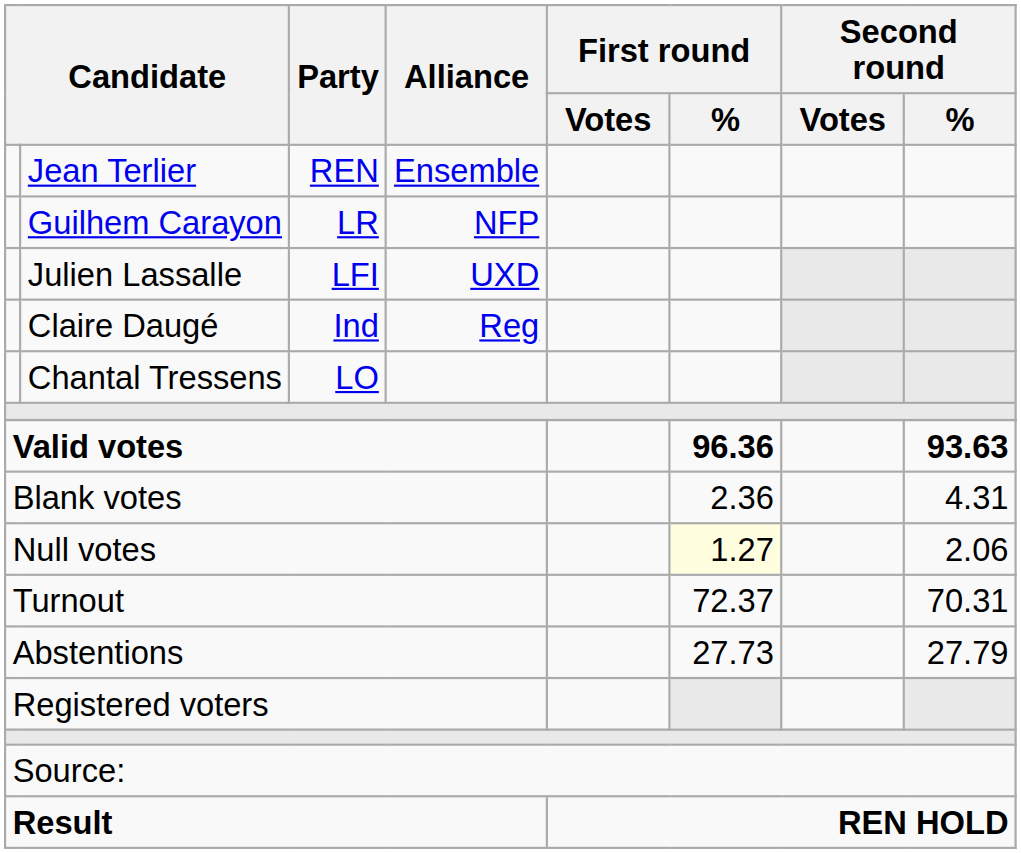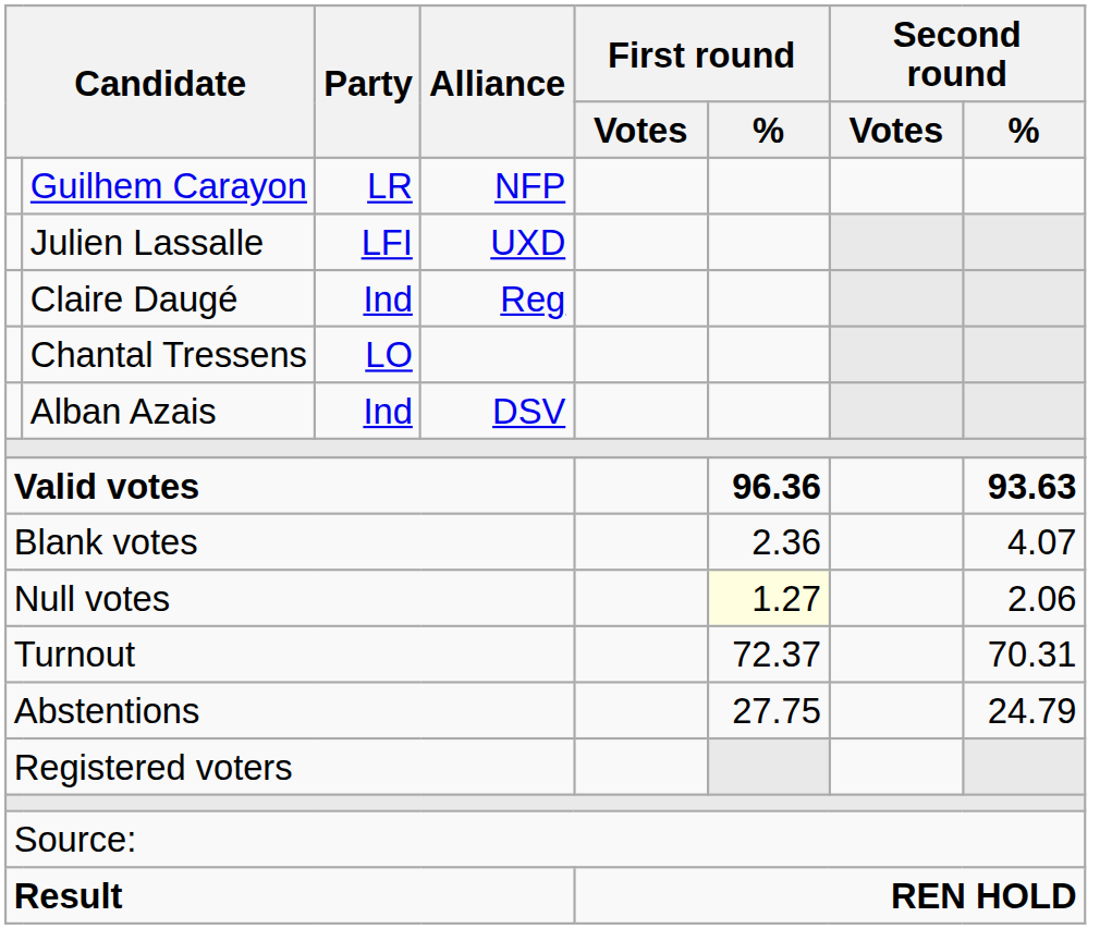- row: Jean Terlier | REN | Ensemble
+ row: Alban Azais | Ind | DSV
Blank votes | Second round / %: 4.31 -> 4.07
Abstentions | First round / %: 27.73 -> 27.75
Abstentions | Second round / %: 27.79 -> 24.79
